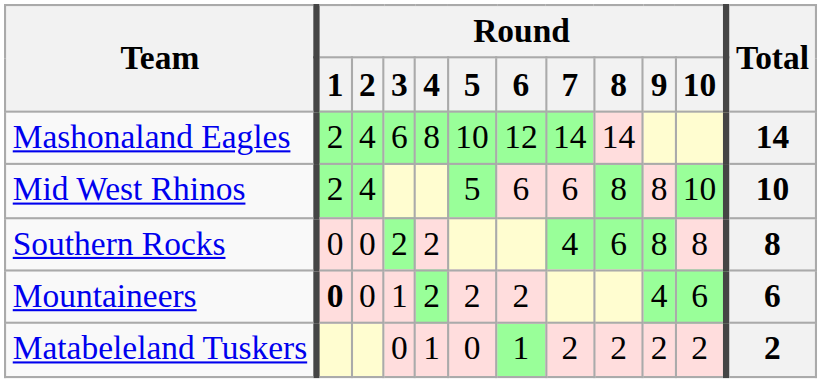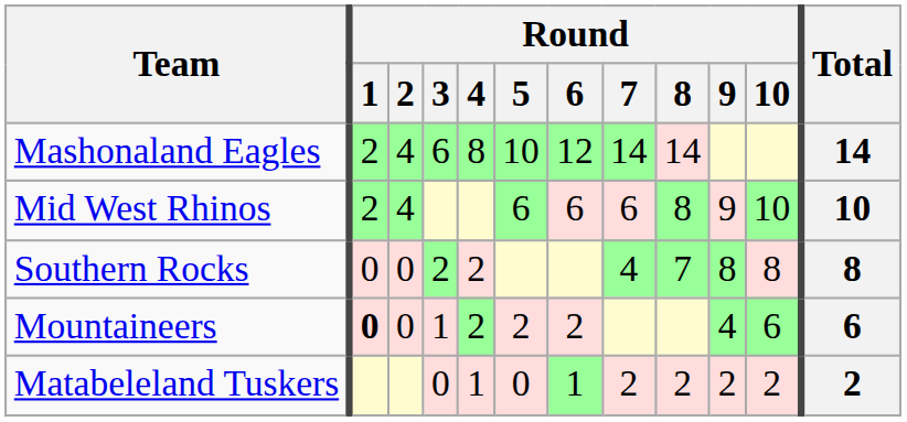Mid West Rhinos | Round / 5: 5 -> 6
Mid West Rhinos | Round / 9: 8 -> 9
Southern Rocks | Round / 8: 6 -> 7
